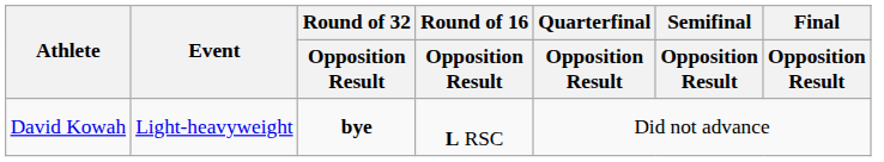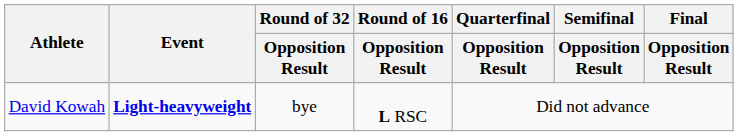David Kowah | Event: normal -> bold
David Kowah | Round of 32 / Opposition Result: bold -> normal
